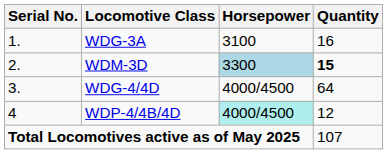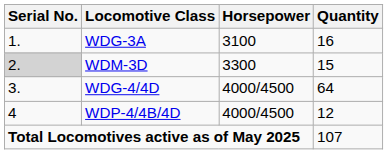WDM-3D | Serial No.: no background -> lightgrey background
WDM-3D | Horsepower: lightblue background -> no background
WDM-3D | Quantity: bold -> normal
WDP-4/4B/4D | Horsepower: paleturquoise background -> no background
